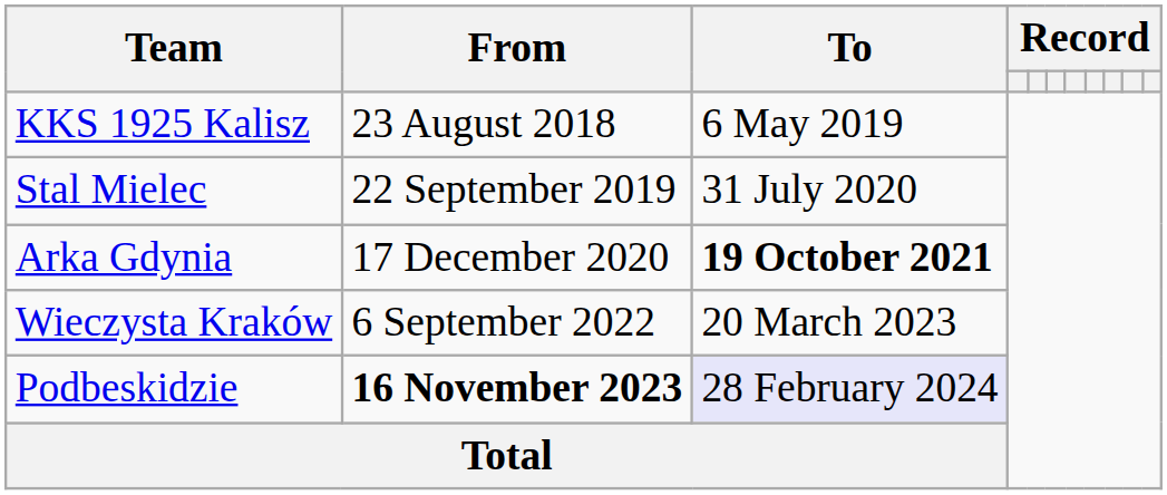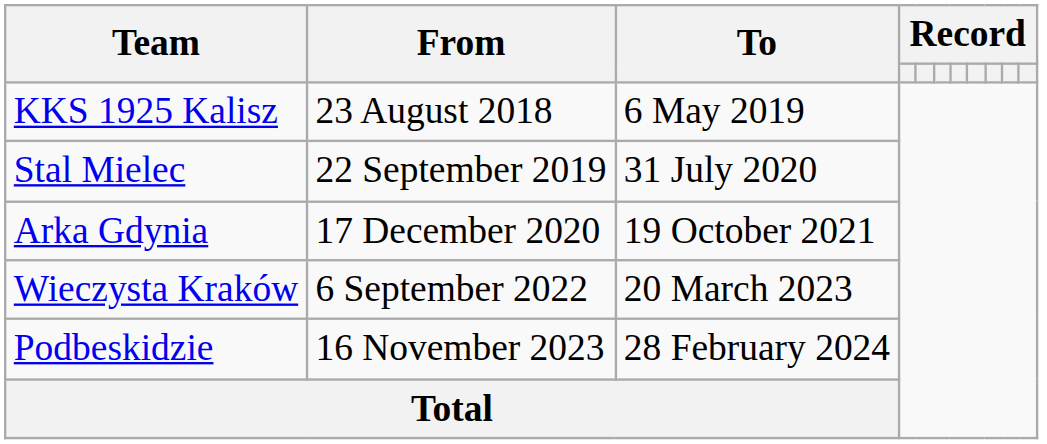Arka Gdynia | To: bold -> normal
Podbeskidzie | From: bold -> normal
Podbeskidzie | To: lavender background -> no background
